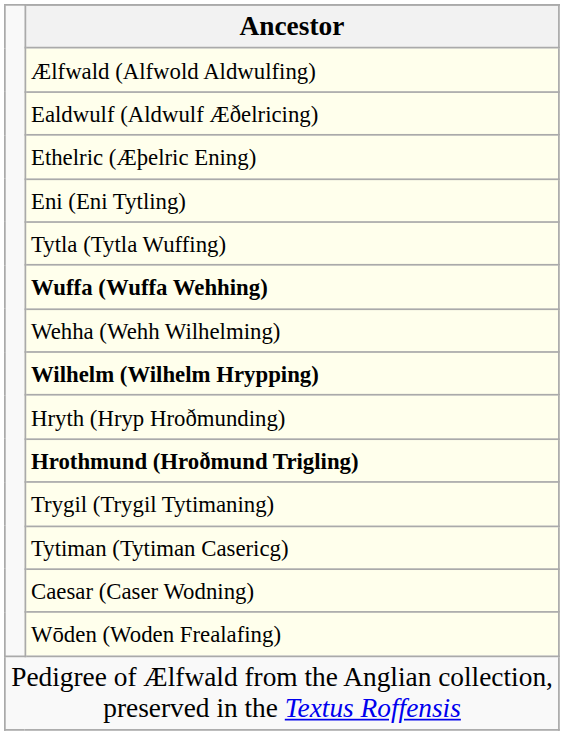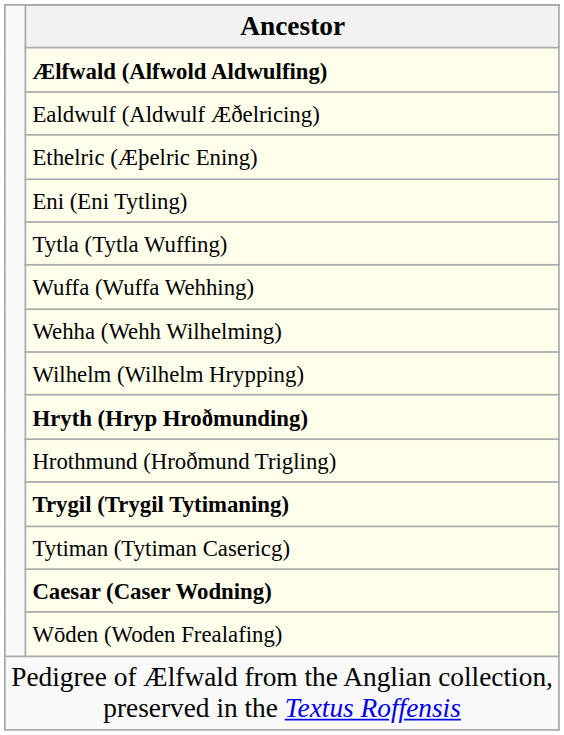Ælfwald (Alfwold Aldwulfing) | column 2: normal -> bold
Wuffa (Wuffa Wehhing) | column 2: bold -> normal
Wilhelm (Wilhelm Hrypping) | column 2: bold -> normal
Hryth (Hryp Hroðmunding) | column 2: normal -> bold
Hrothmund (Hroðmund Trigling) | column 2: bold -> normal
Trygil (Trygil Tytimaning) | column 2: normal -> bold
Caesar (Caser Wodning) | column 2: normal -> bold
